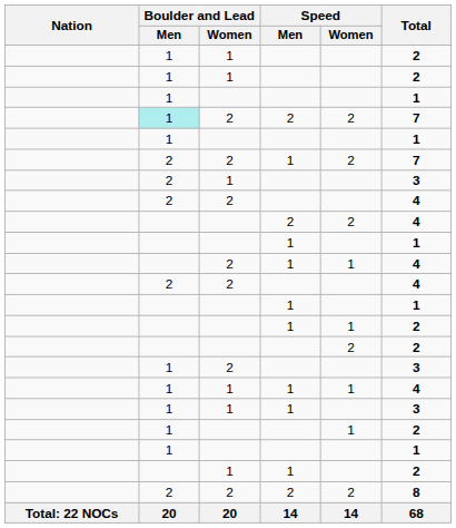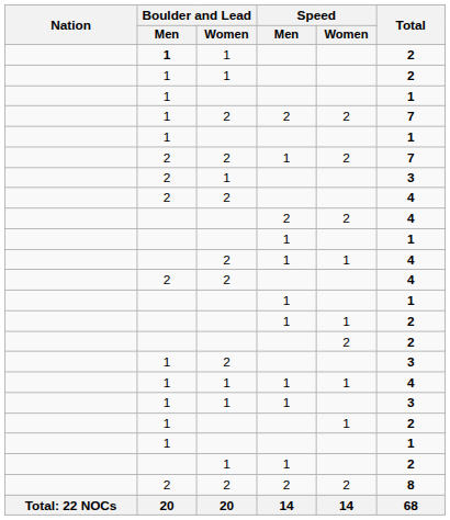row 3 | Boulder and Lead / Men: normal -> bold
row 6 | Boulder and Lead / Men: paleturquoise background -> no background
